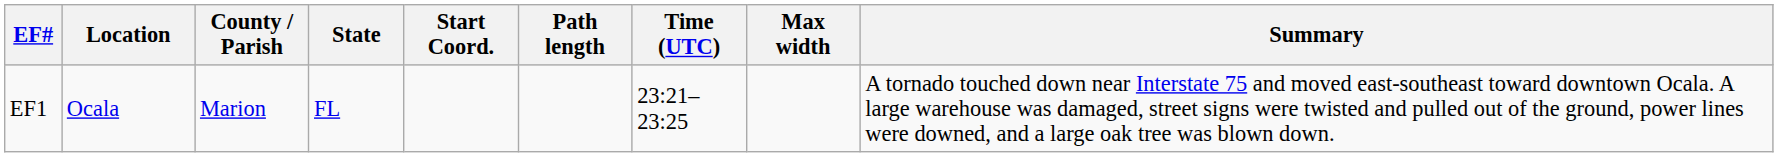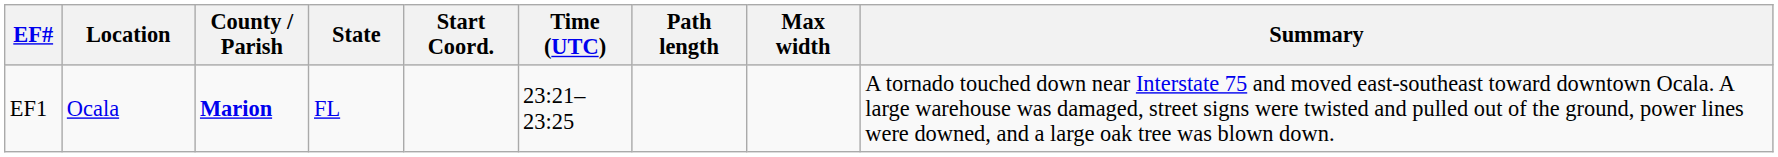columns swapped: Time (UTC) <-> Path length
EF1 | County / Parish: normal -> bold
